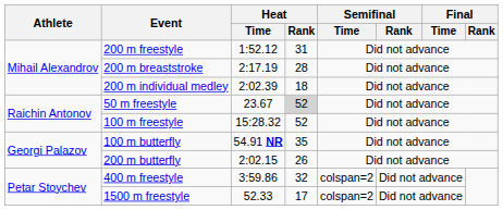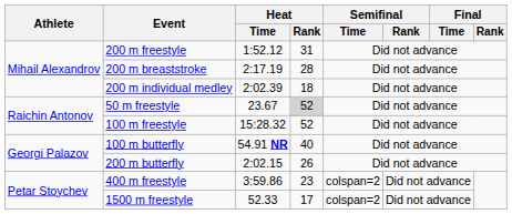100 m butterfly | Heat / Rank: 35 -> 40
400 m freestyle | Heat / Rank: 32 -> 23
